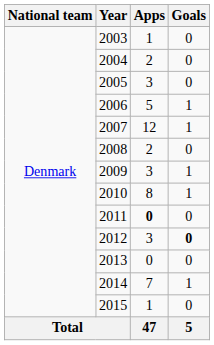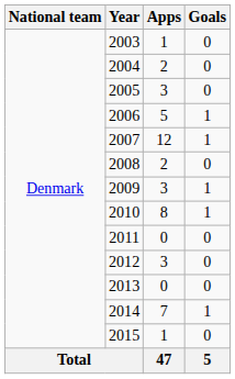2011 | Apps: bold -> normal
2012 | Goals: bold -> normal
